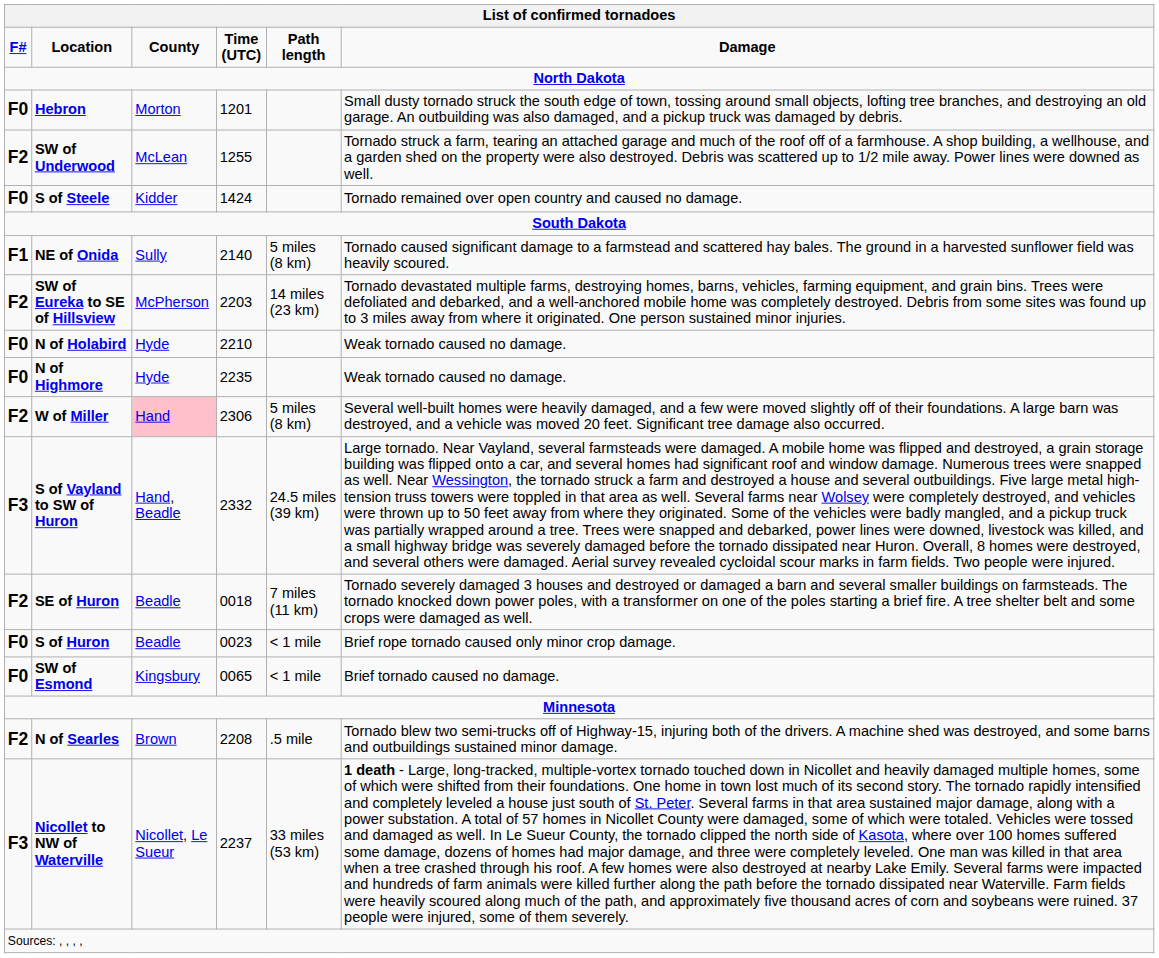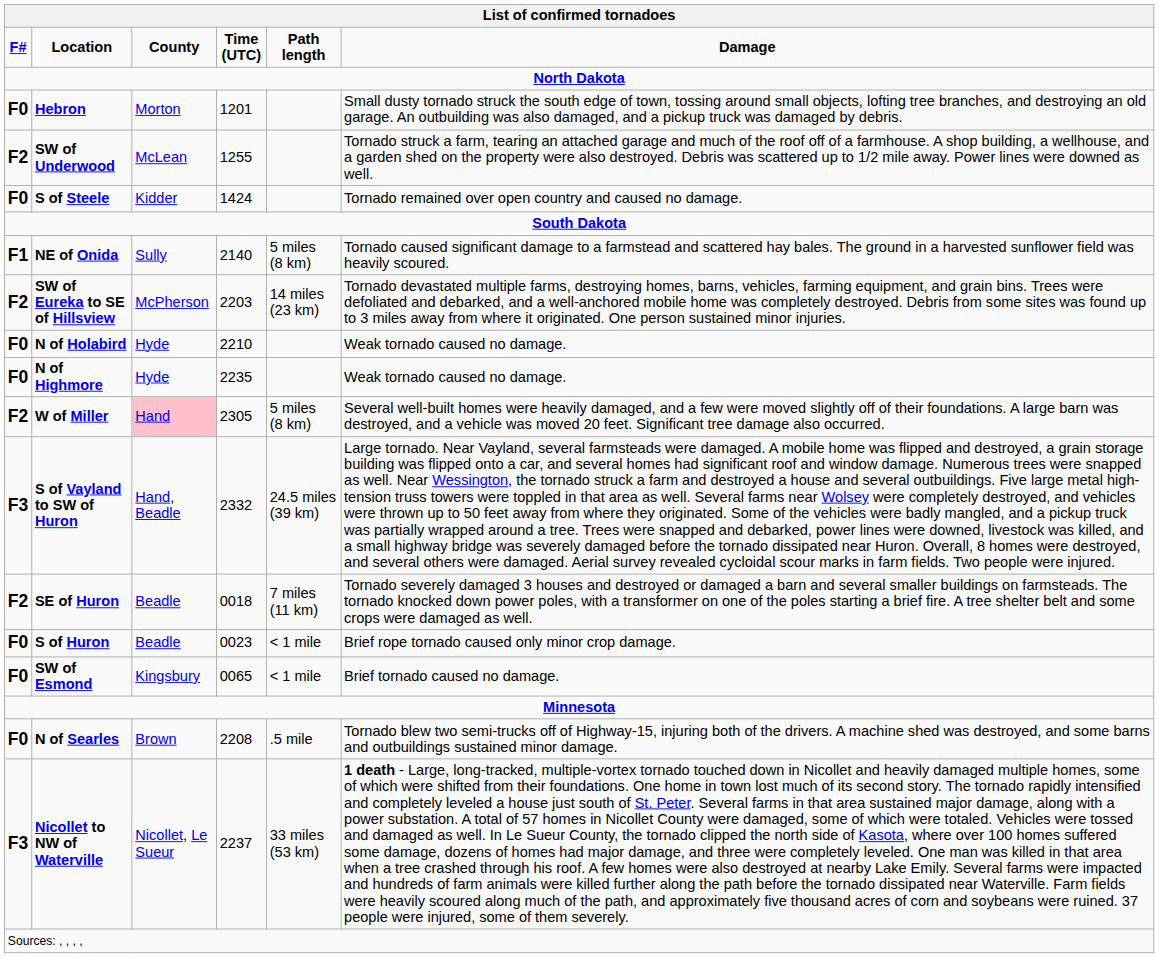W of Miller | List of confirmed tornadoes / Time (UTC): 2306 -> 2305
N of Searles | List of confirmed tornadoes / F#: F2 -> F0
